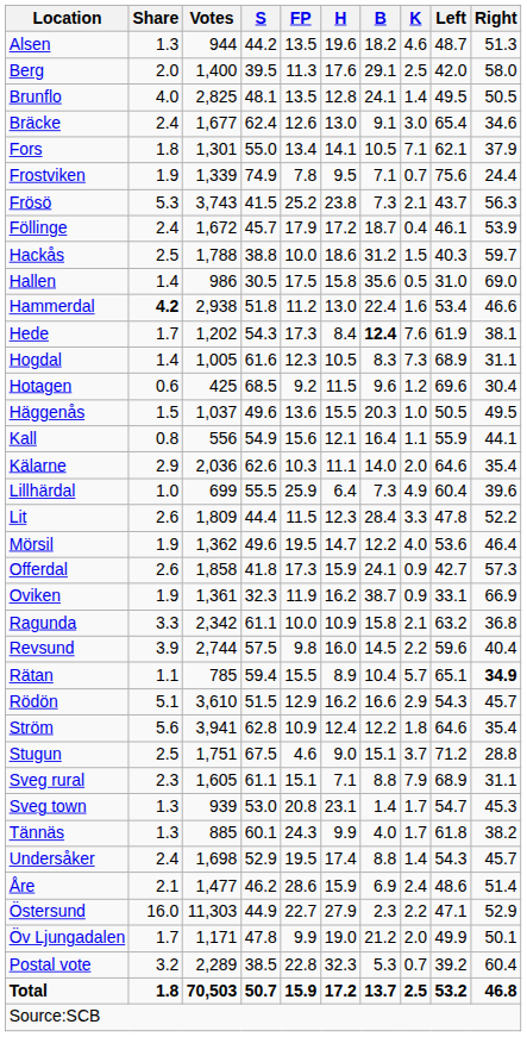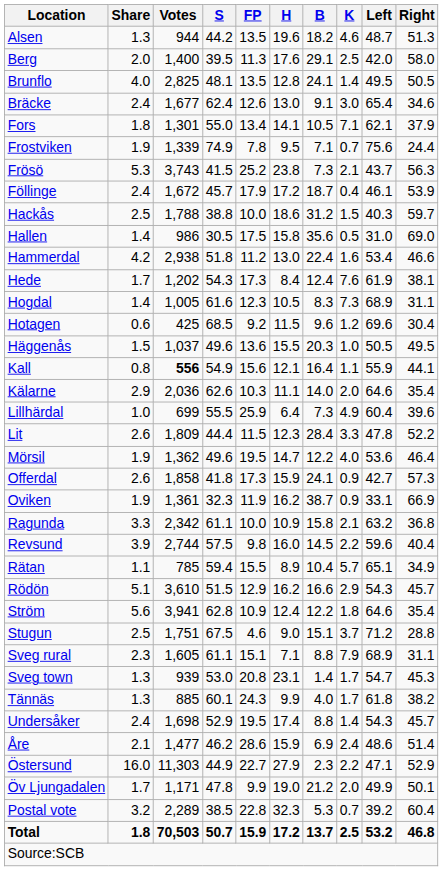Hammerdal | Share: bold -> normal
Hede | B: bold -> normal
Kall | Votes: normal -> bold
Rätan | Right: bold -> normal
